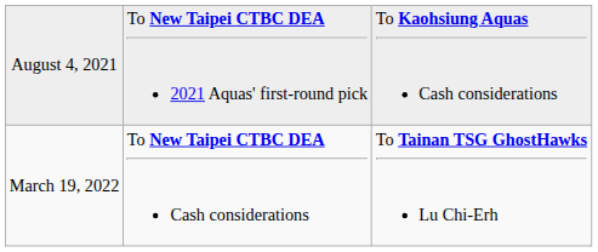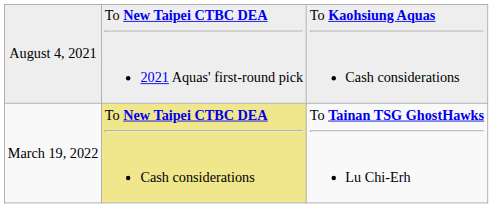March 19, 2022 | column 2: no background -> khaki background
